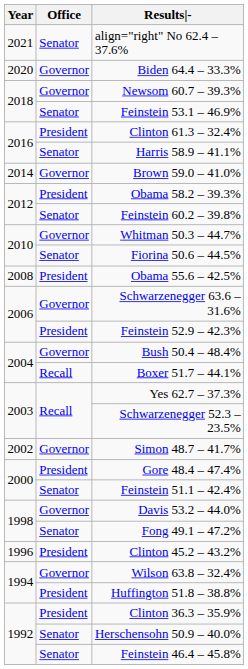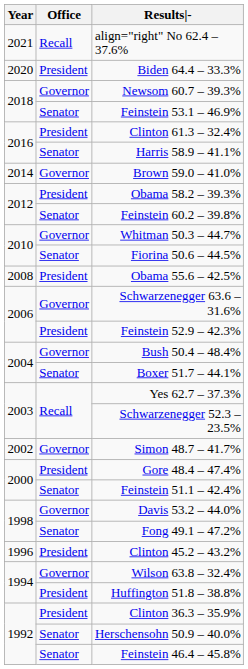align="right" No 62.4 – 37.6% | Office: Senator -> Recall
Biden 64.4 – 33.3% | Office: Governor -> President
Boxer 51.7 – 44.1% | Office: Recall -> Senator
